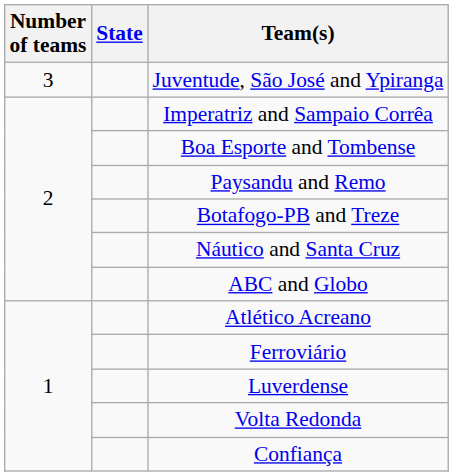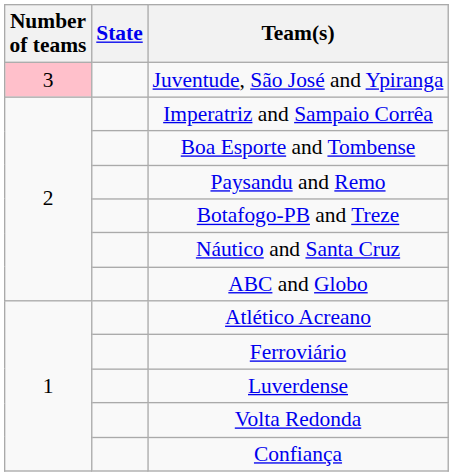Juventude, São José and Ypiranga | Number of teams: no background -> pink background
